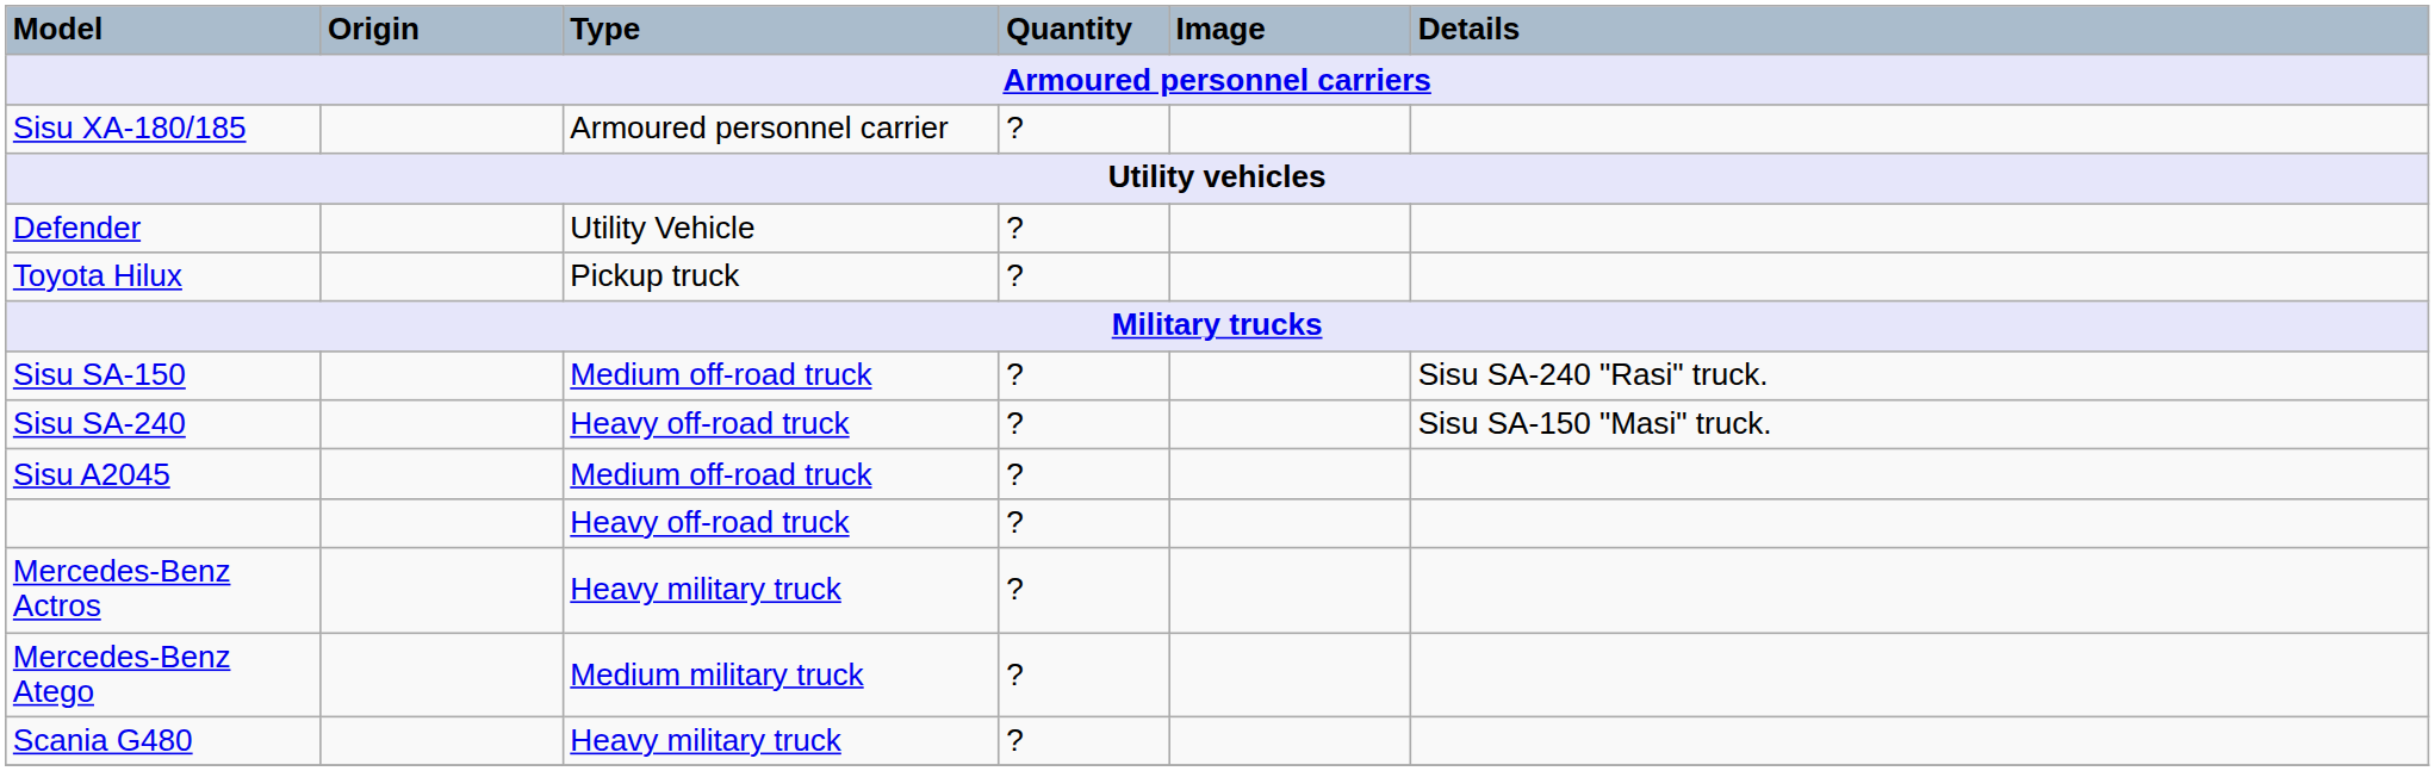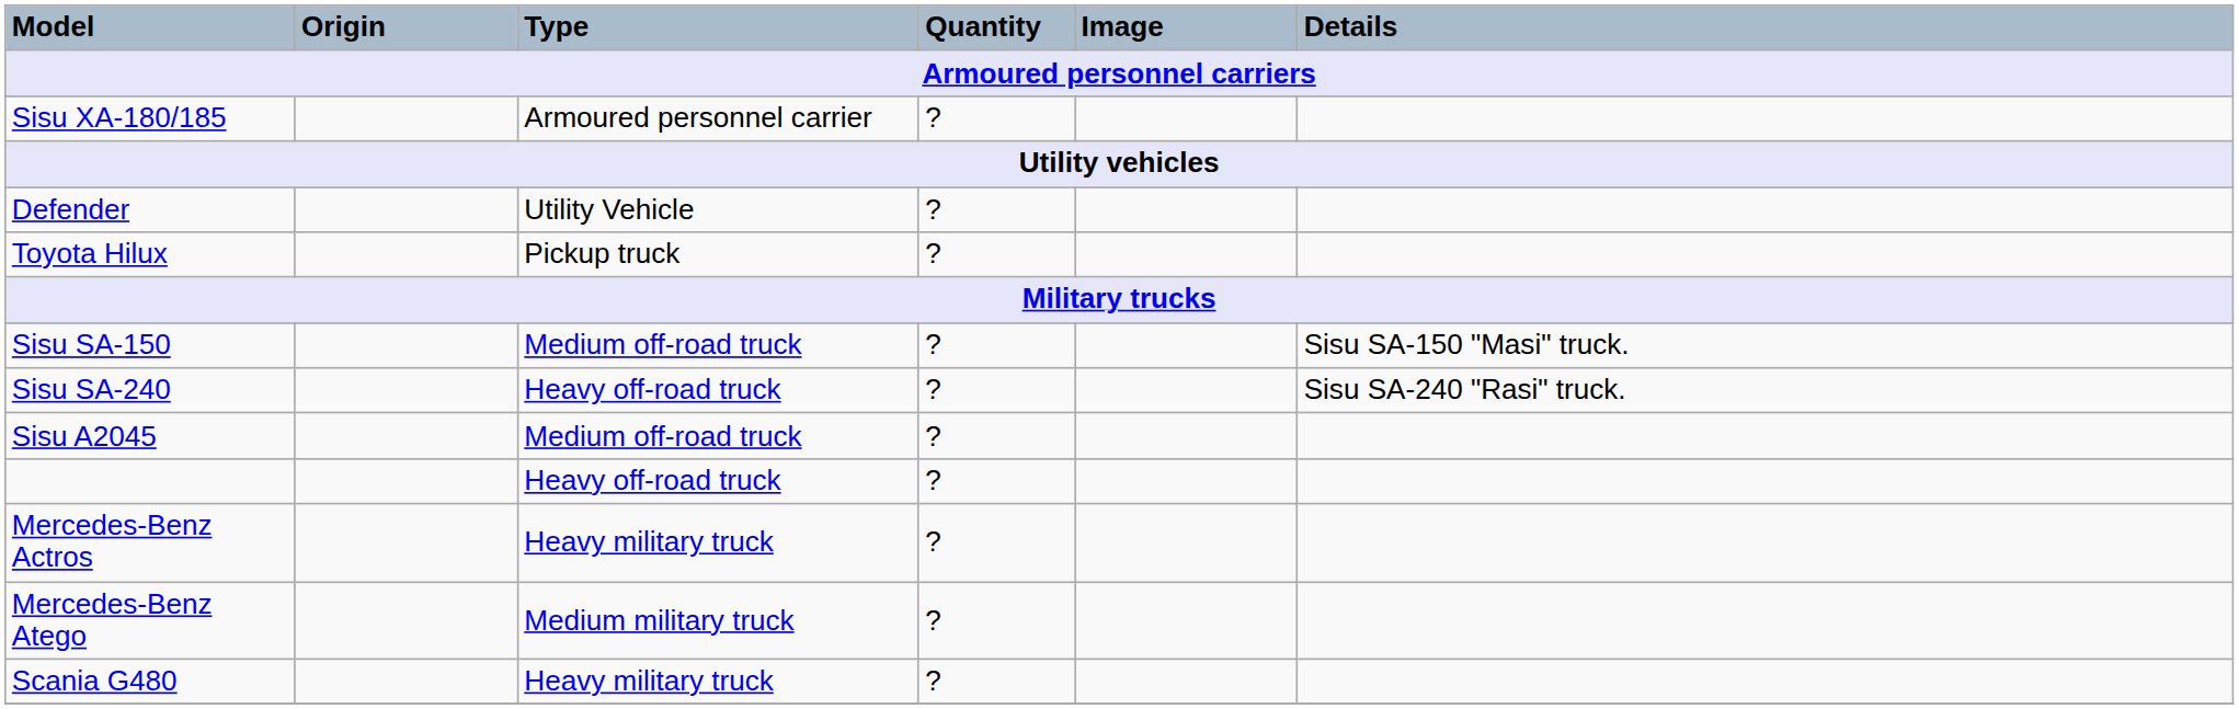Sisu SA-150 | Details: Sisu SA-240 "Rasi" truck. -> Sisu SA-150 "Masi" truck.
Sisu SA-240 | Details: Sisu SA-150 "Masi" truck. -> Sisu SA-240 "Rasi" truck.
